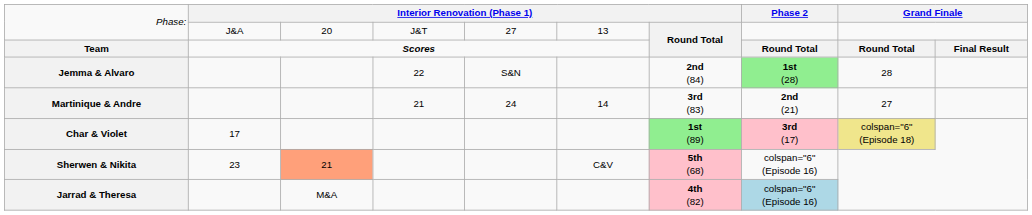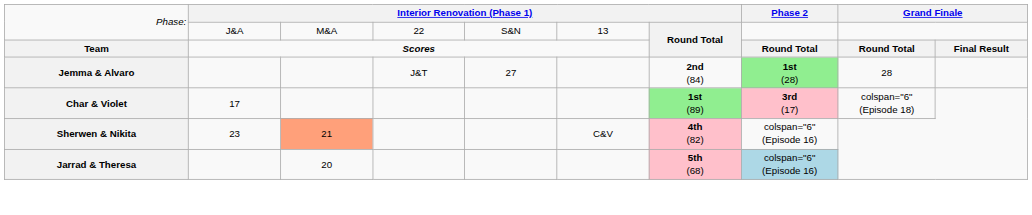Phase: / J&A | column 3: 20 -> M&A
Phase: / J&A | column 4: J&T -> 22
Phase: / J&A | column 5: 27 -> S&N
Jemma & Alvaro | column 4: 22 -> J&T
Jemma & Alvaro | column 5: S&N -> 27
- row: Martinique & Andre | 21 | 24 | 14 | 3rd (83) | 2nd (21) | 27
Char & Violet | column 9: khaki background -> no background
Sherwen & Nikita | column 7: 5th (68) -> 4th (82)
Jarrad & Theresa | column 3: M&A -> 20
Jarrad & Theresa | column 7: 4th (82) -> 5th (68)
